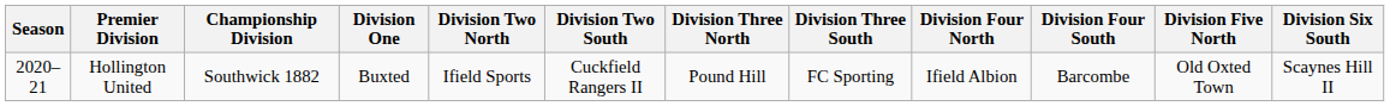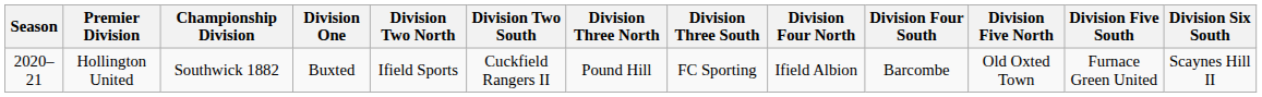+ column: Division Five South | Furnace Green United
